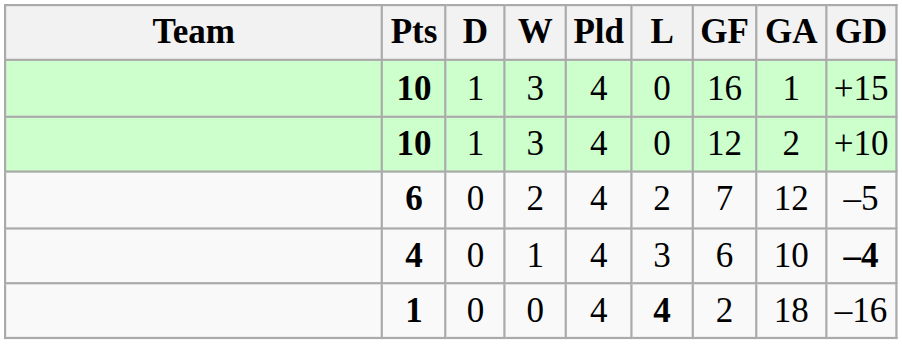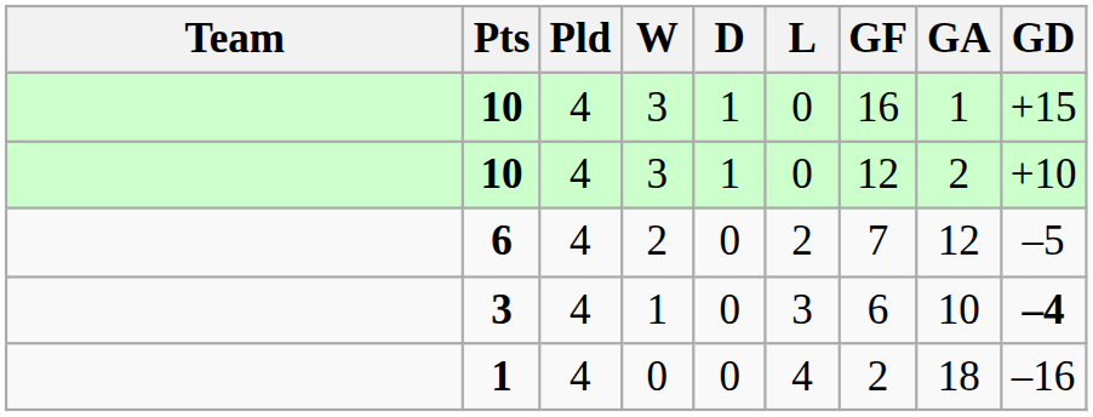columns swapped: Pld <-> D
row 5 | Pts: 4 -> 3
row 6 | L: bold -> normal
